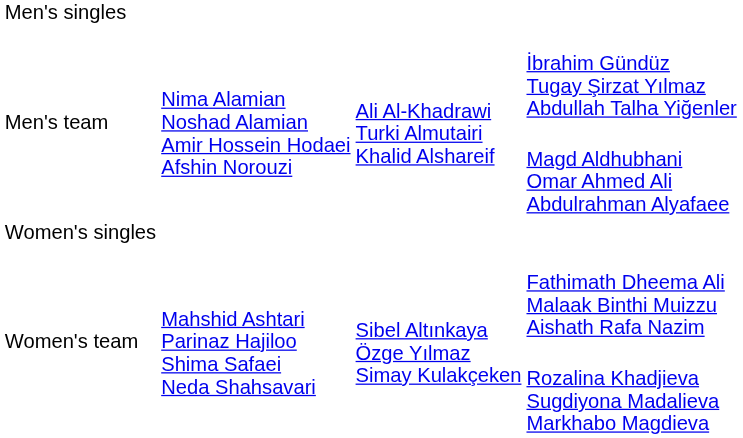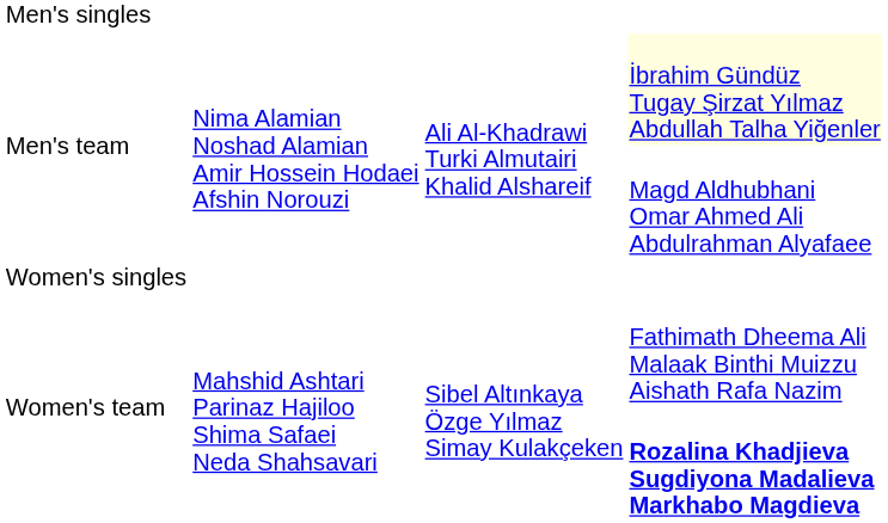İbrahim Gündüz Tugay Şirzat Yılmaz Abdullah Talha Yiğenler | column 4: no background -> lightyellow background
Rozalina Khadjieva Sugdiyona Madalieva Markhabo Magdieva | column 4: normal -> bold
